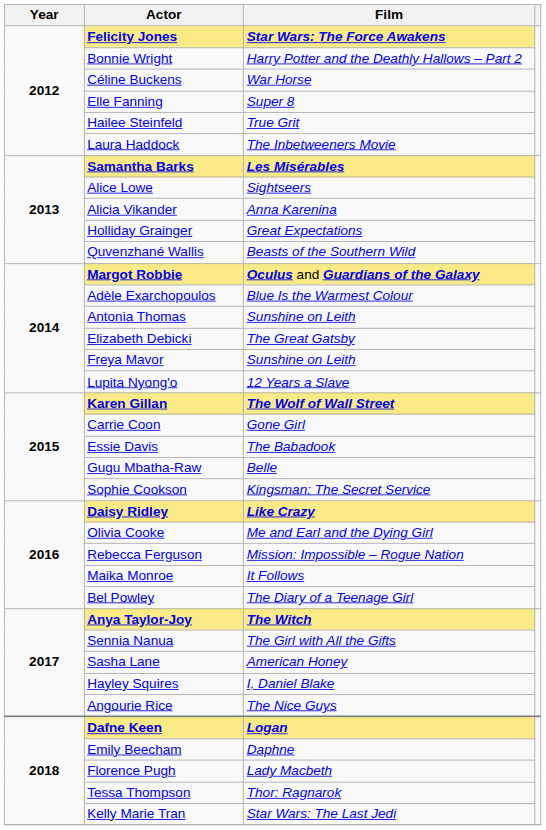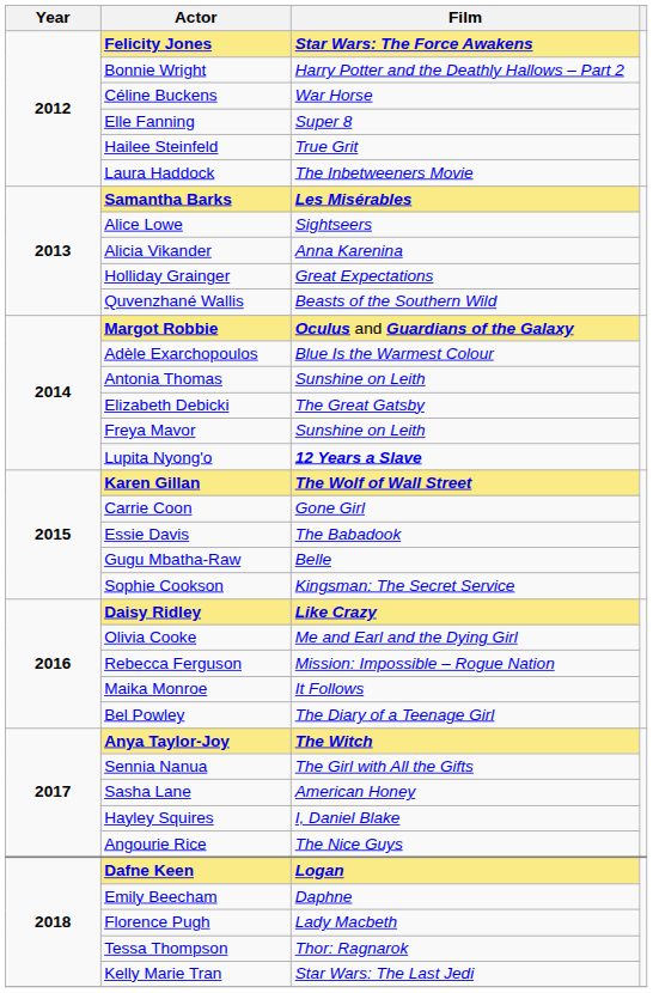Lupita Nyong'o | Film: normal -> bold
